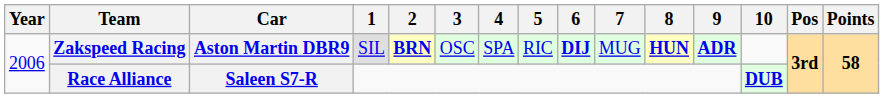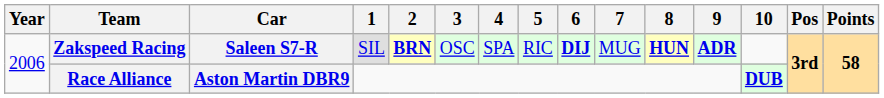Zakspeed Racing | Car: Aston Martin DBR9 -> Saleen S7-R
Race Alliance | Car: Saleen S7-R -> Aston Martin DBR9
